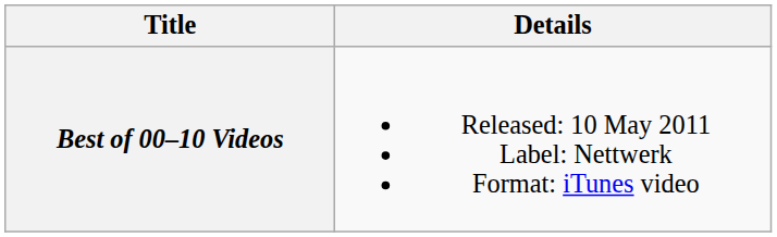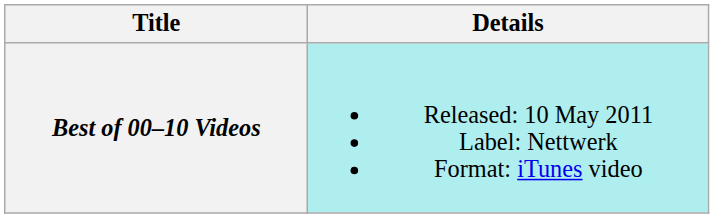Best of 00–10 Videos | Details: no background -> paleturquoise background
